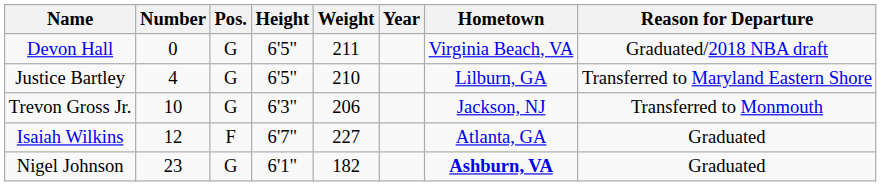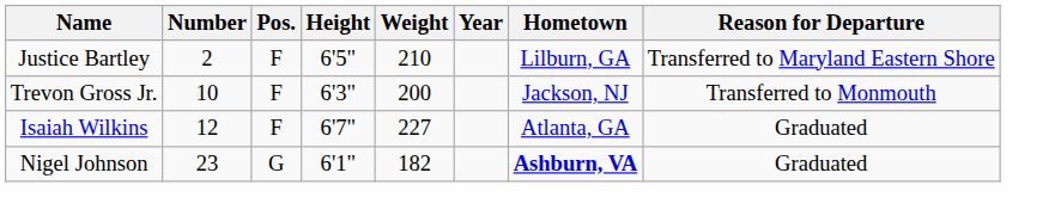- row: Devon Hall | 0 | G | 6'5" | 211 | Virginia Beach, VA | Graduated/2018 NBA draft
Justice Bartley | Number: 4 -> 2
Justice Bartley | Pos.: G -> F
Trevon Gross Jr. | Pos.: G -> F
Trevon Gross Jr. | Weight: 206 -> 200
